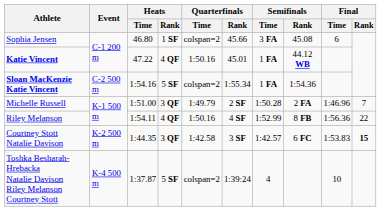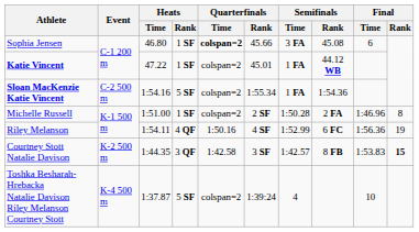Sophia Jensen | Quarterfinals / Time: normal -> bold
Katie Vincent | Heats / Rank: 4 QF -> 1 SF
Katie Vincent | Quarterfinals / Time: 1:50.16 -> colspan=2
Michelle Russell | Heats / Rank: 3 QF -> 1 SF
Michelle Russell | Quarterfinals / Time: 1:49.79 -> colspan=2
Michelle Russell | Final / Rank: 7 -> 8
Riley Melanson | Semifinals / Rank: 8 FB -> 6 FC
Riley Melanson | Final / Rank: 22 -> 19
Courtney Stott Natalie Davison | Semifinals / Rank: 6 FC -> 8 FB
